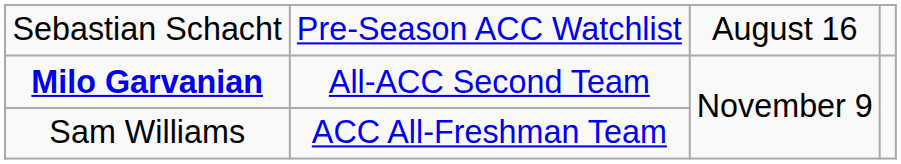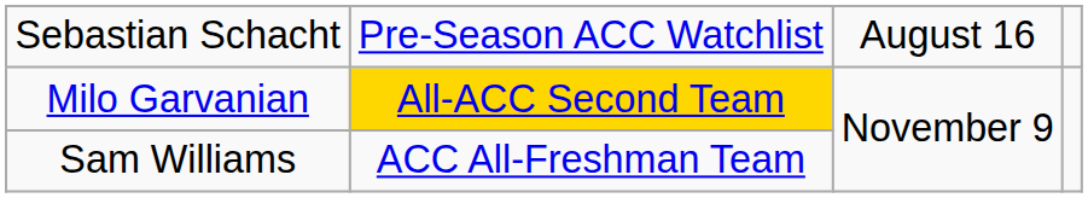row 2 | column 1: bold -> normal
row 2 | column 2: no background -> gold background
